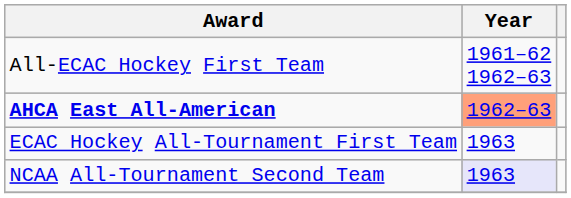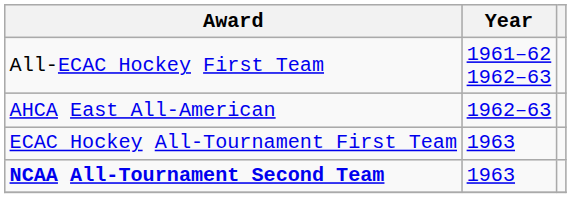row 3 | Award: bold -> normal
row 3 | Year: lightsalmon background -> no background
row 5 | Award: normal -> bold
row 5 | Year: lavender background -> no background
